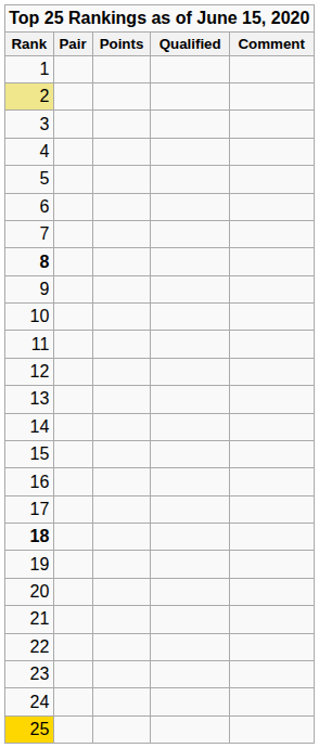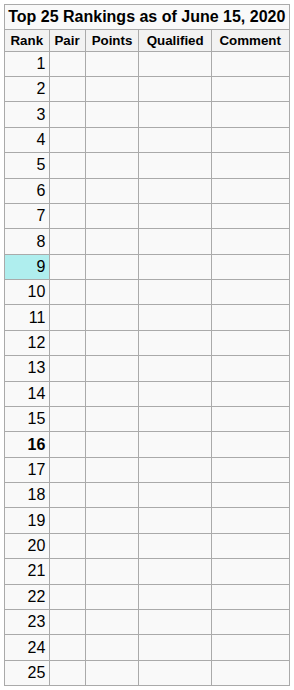2 | column 1: khaki background -> no background
8 | column 1: bold -> normal
9 | column 1: no background -> paleturquoise background
16 | column 1: normal -> bold
18 | column 1: bold -> normal
25 | column 1: gold background -> no background
